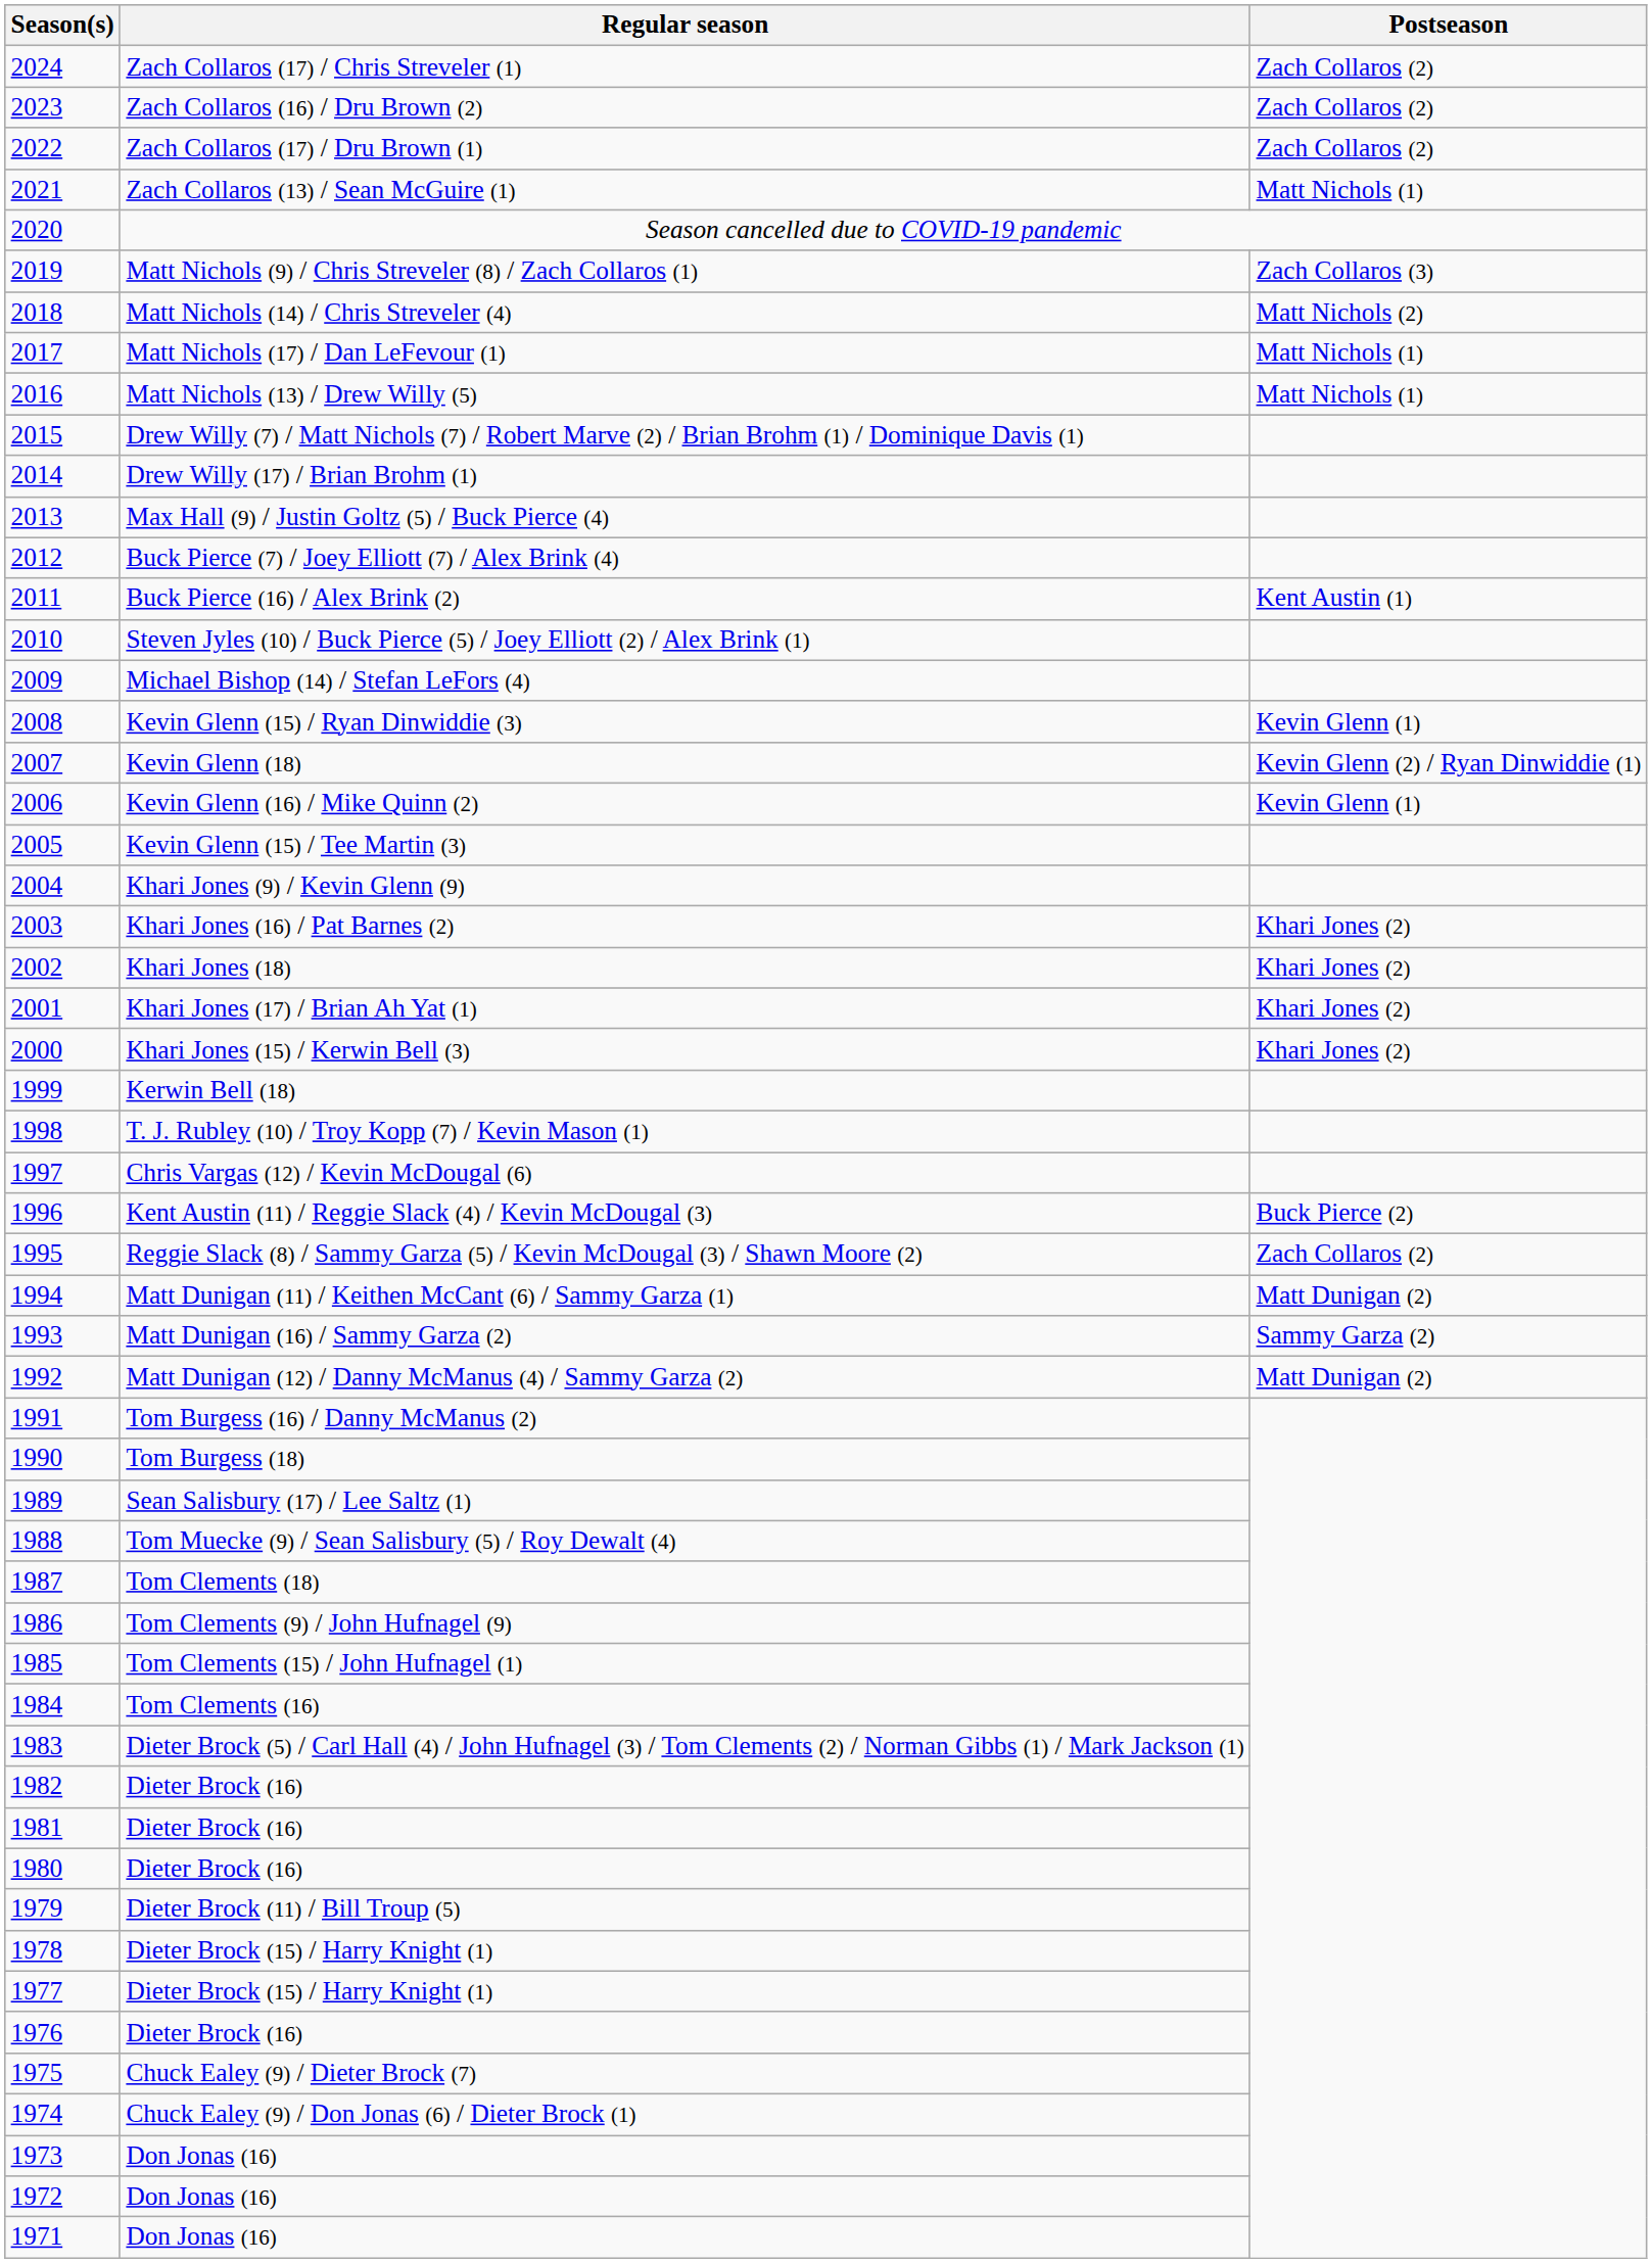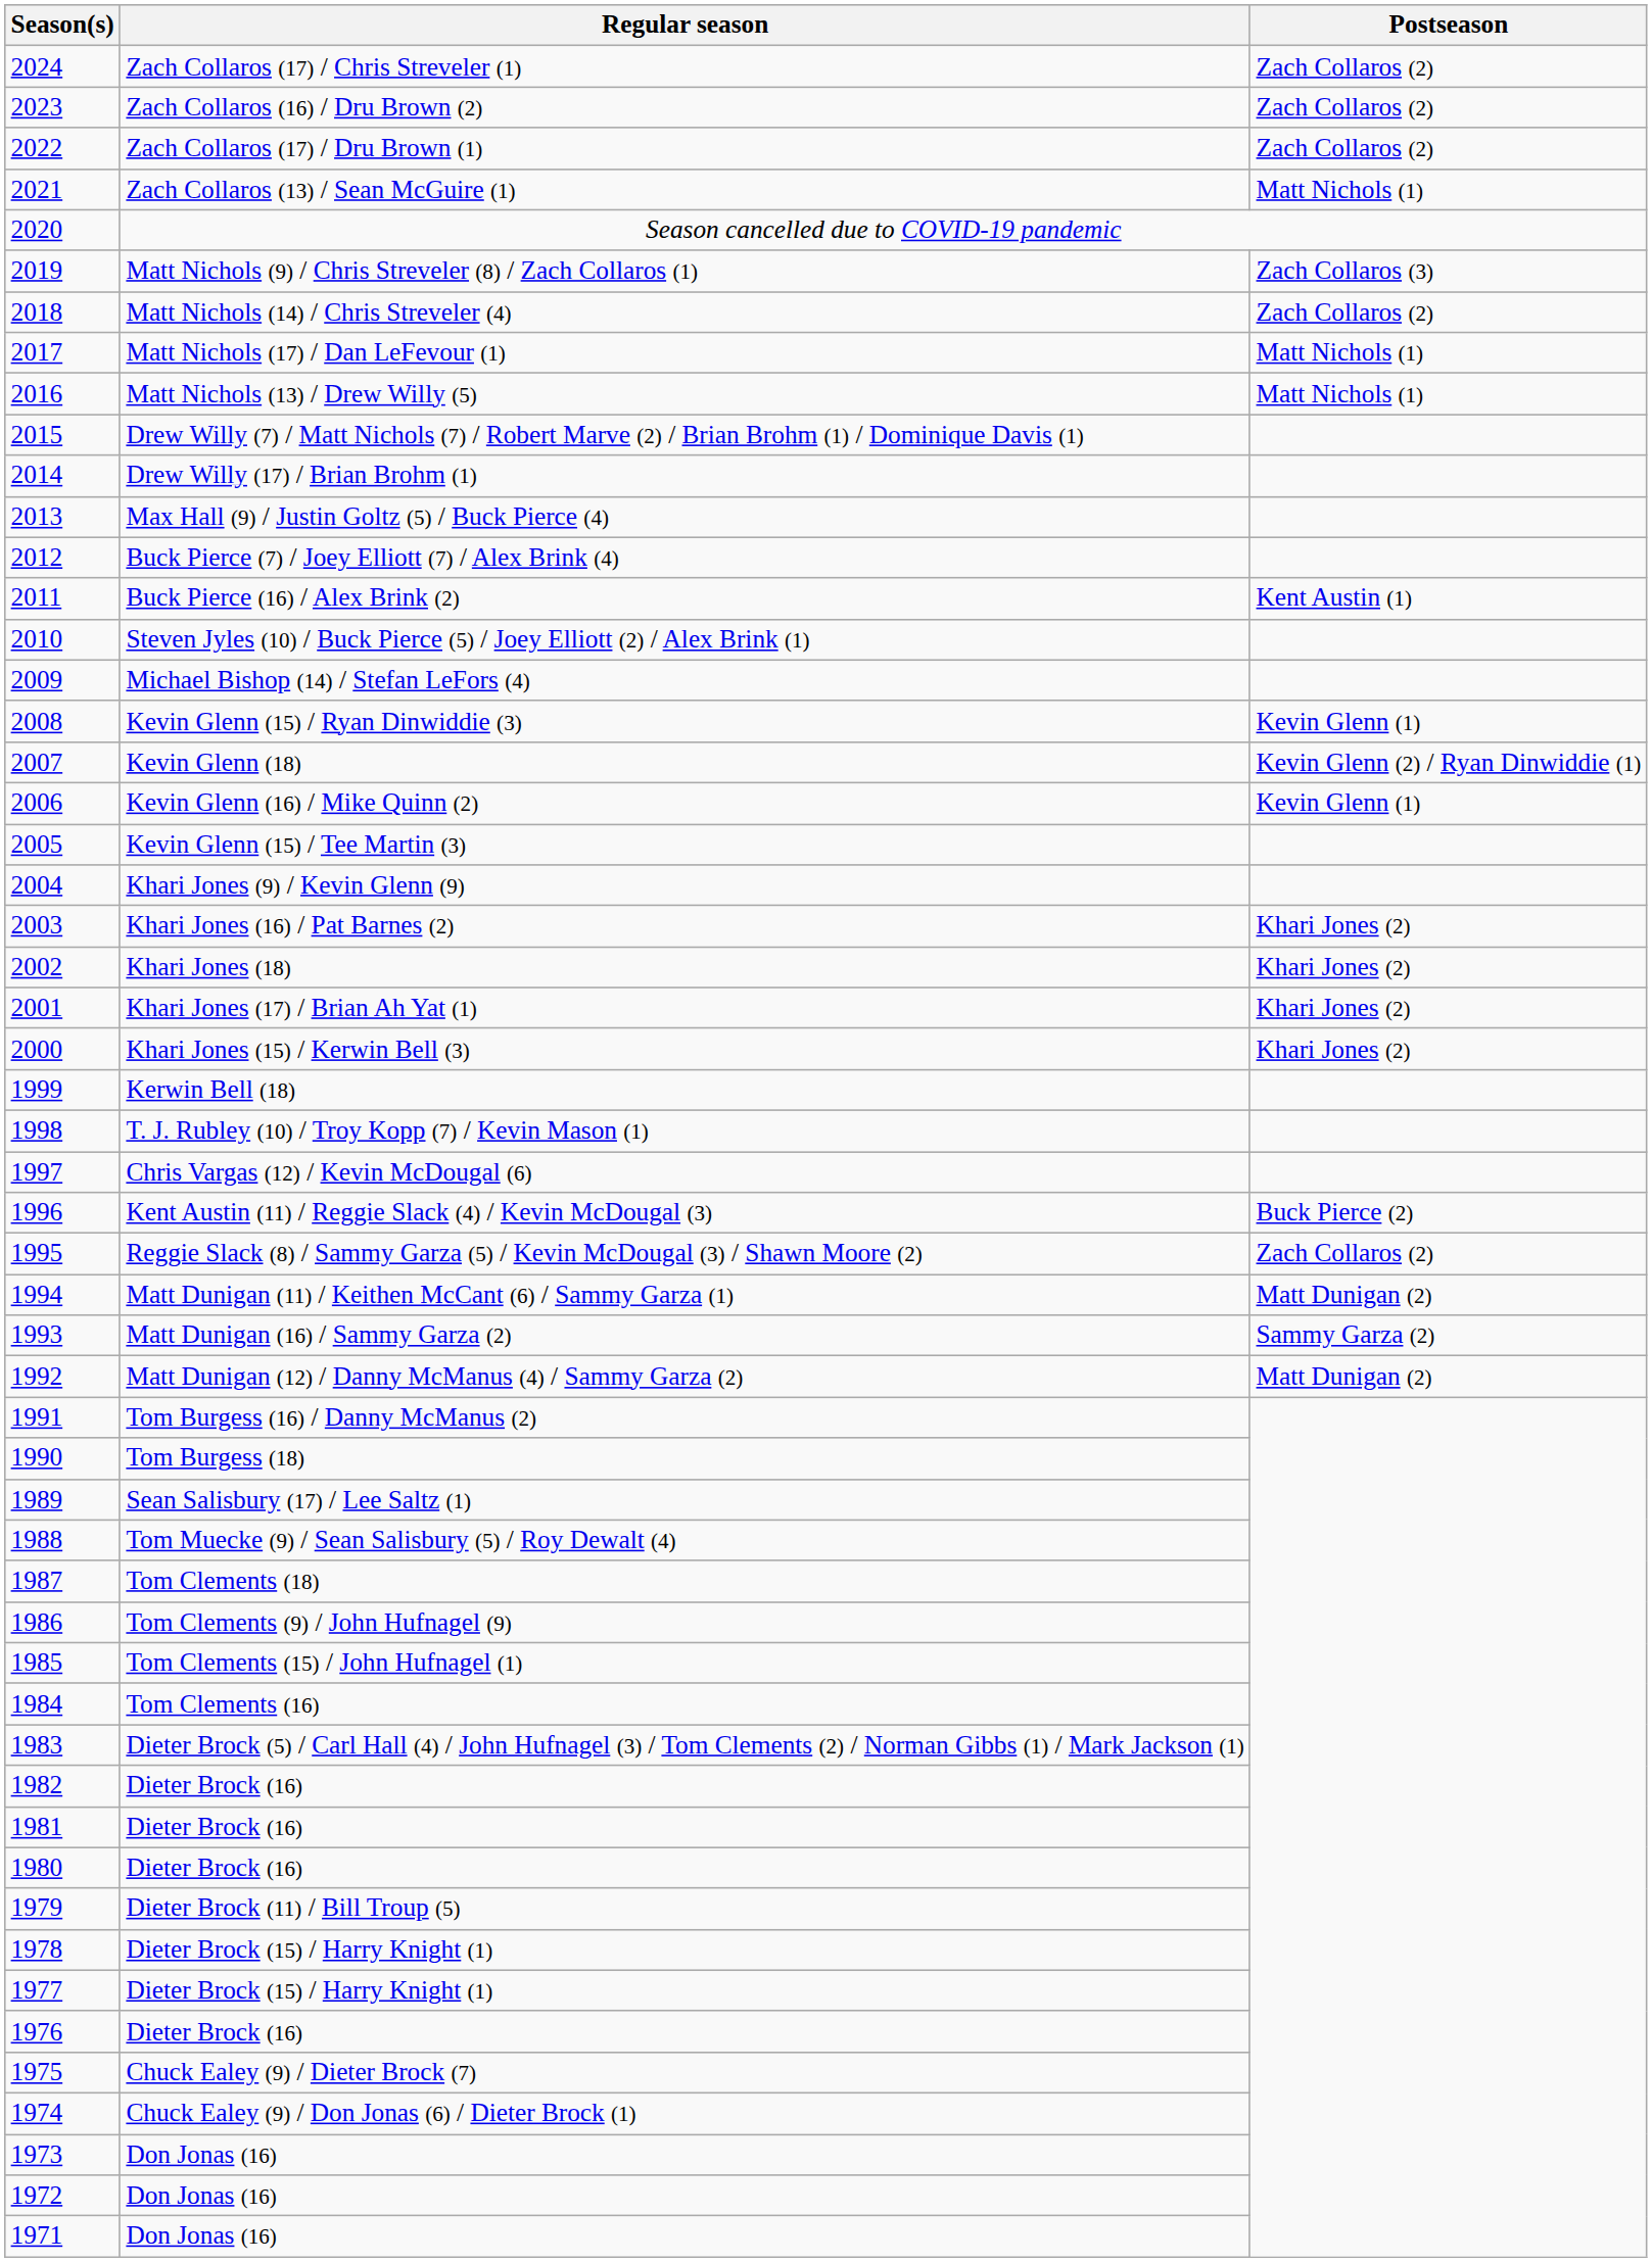2018 | Postseason: Matt Nichols (2) -> Zach Collaros (2)
